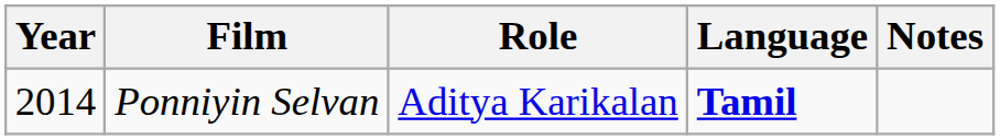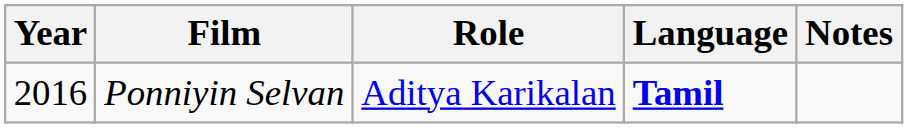Ponniyin Selvan | Year: 2014 -> 2016
